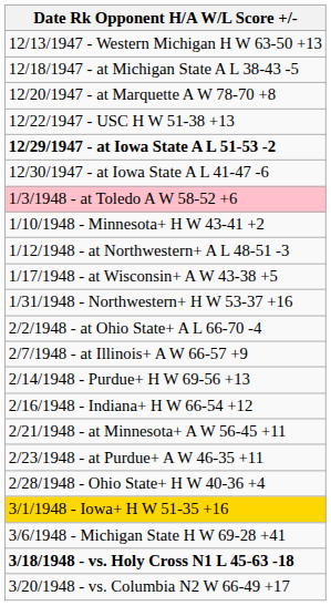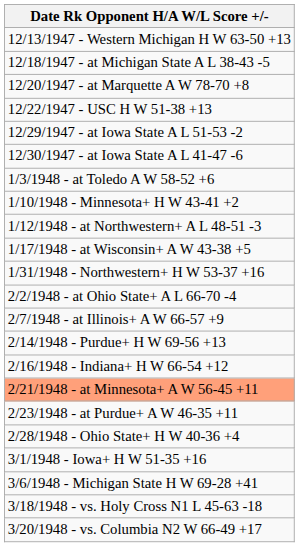row 6 | column 1: bold -> normal
row 8 | column 1: pink background -> no background
row 17 | column 1: no background -> lightsalmon background
row 20 | column 1: gold background -> no background
row 22 | column 1: bold -> normal
